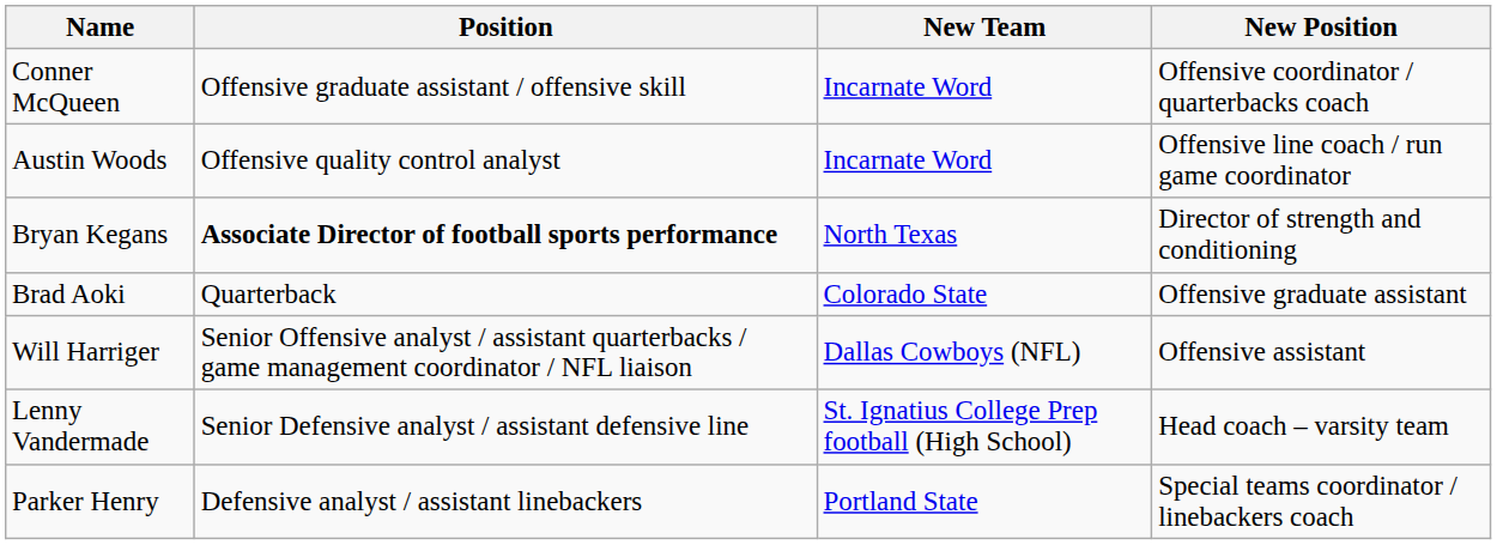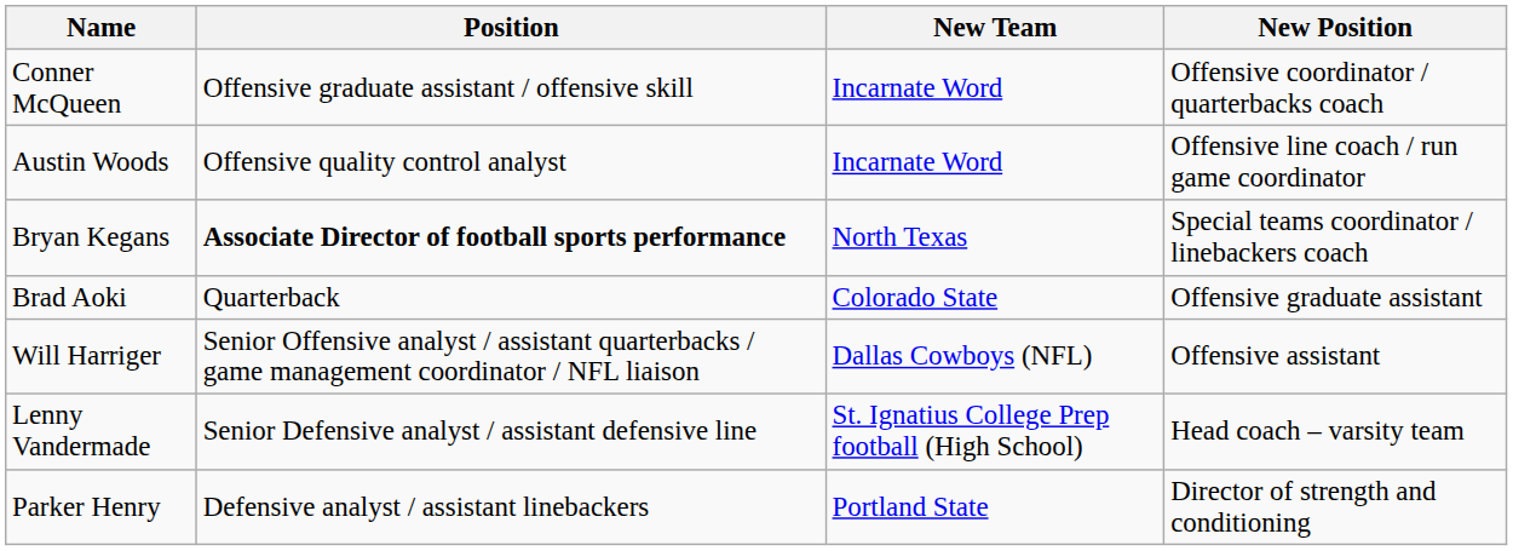Bryan Kegans | New Position: Director of strength and conditioning -> Special teams coordinator / linebackers coach
Parker Henry | New Position: Special teams coordinator / linebackers coach -> Director of strength and conditioning
